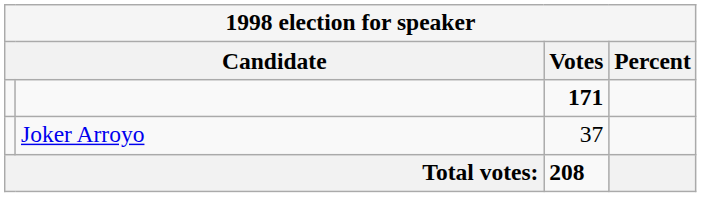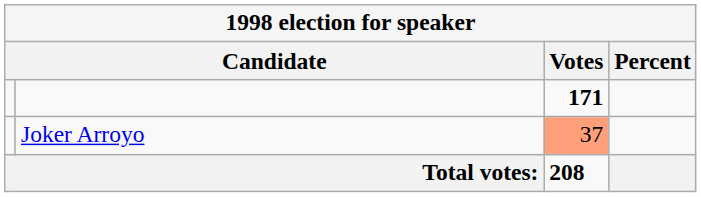Joker Arroyo | Votes: no background -> lightsalmon background
